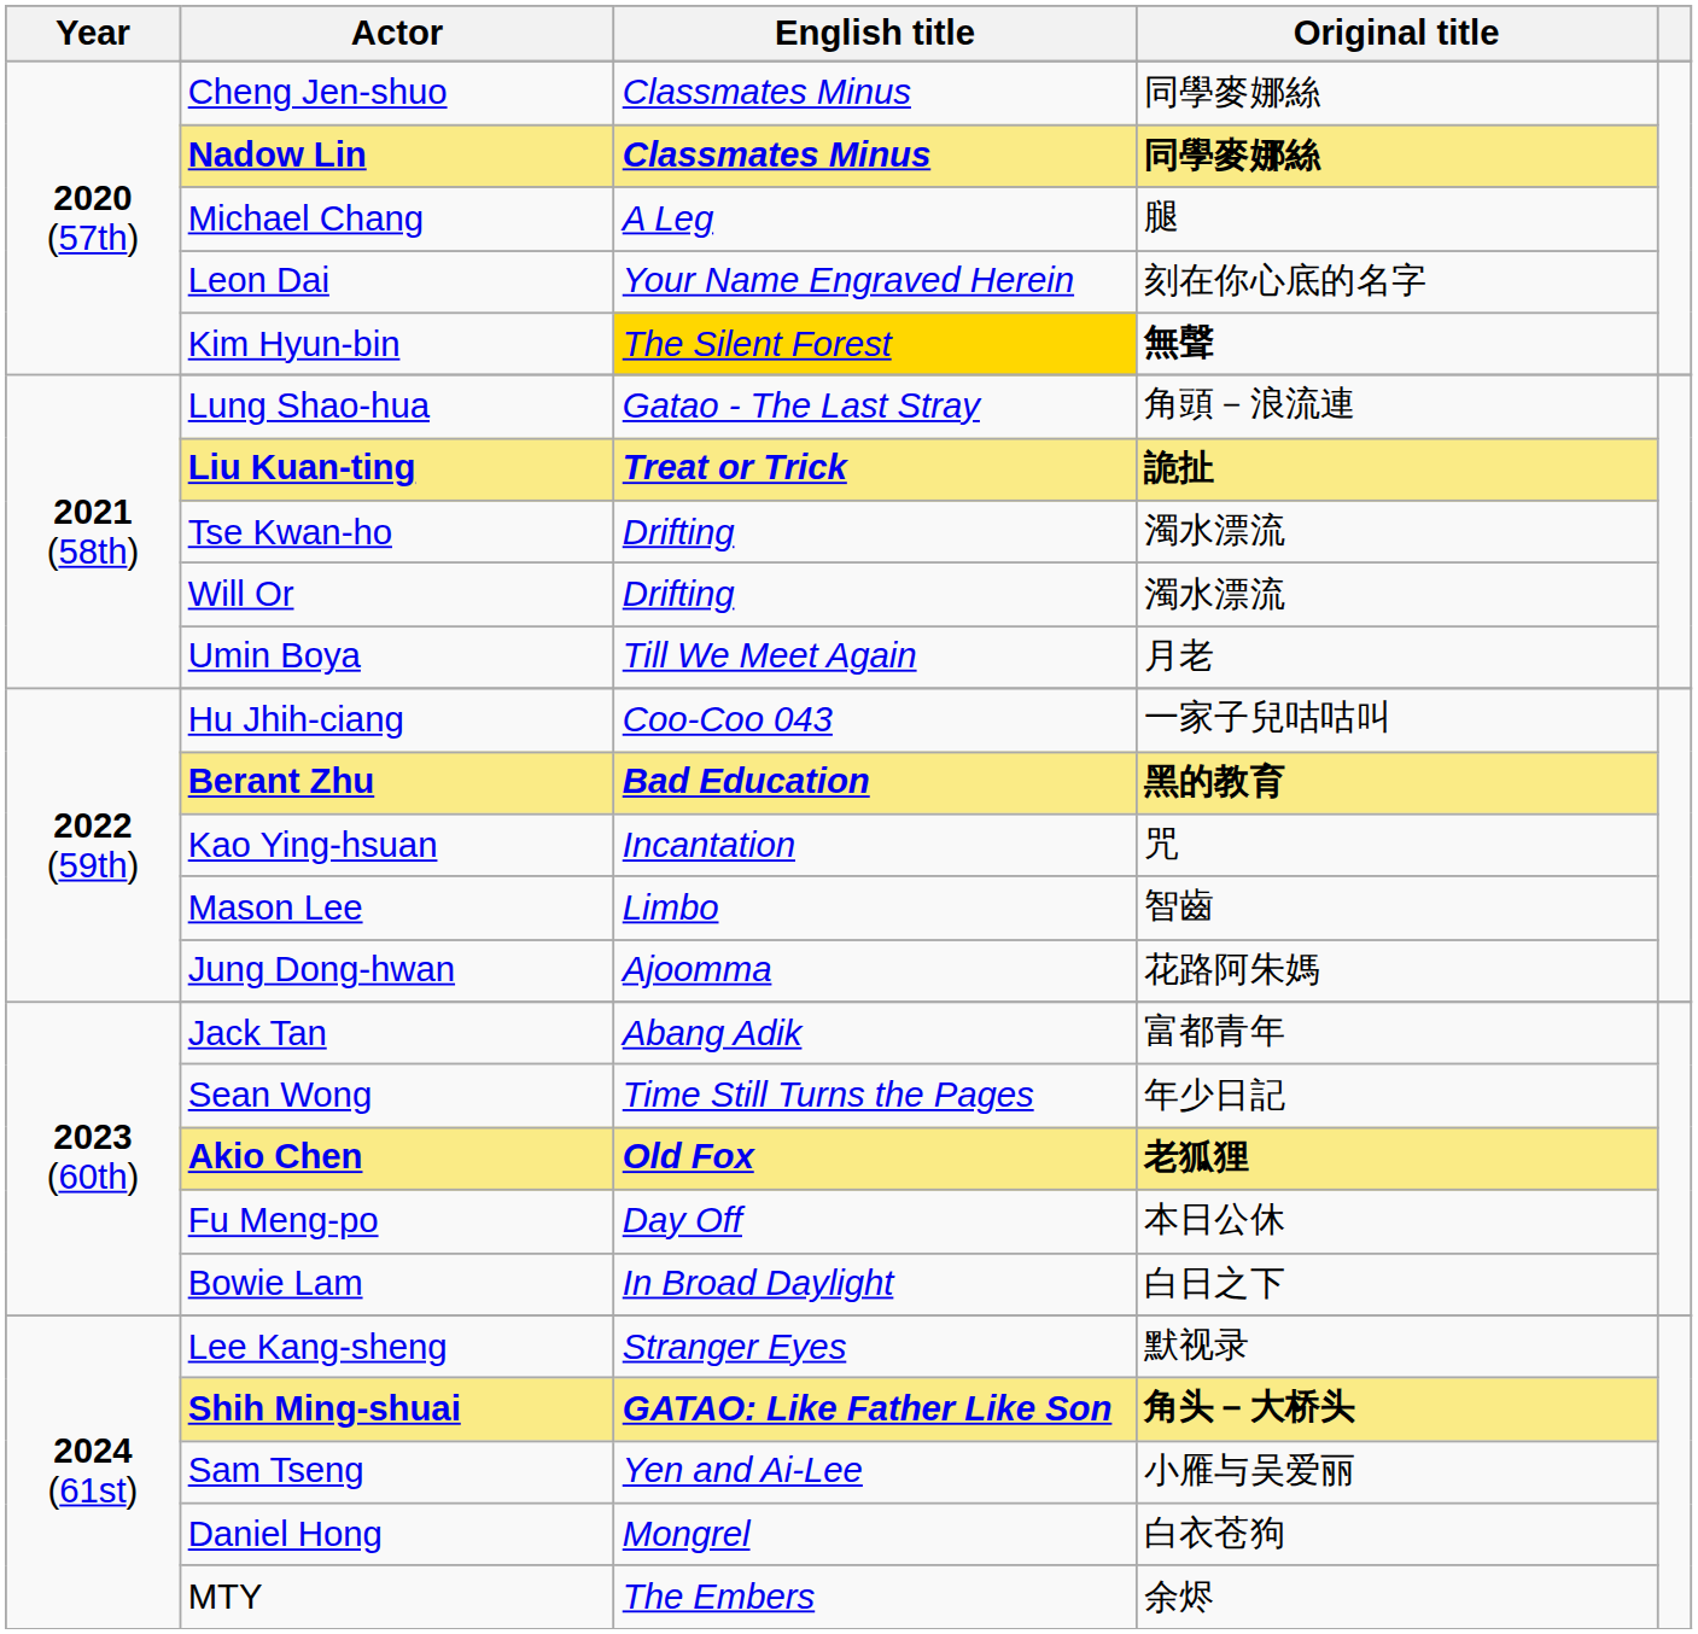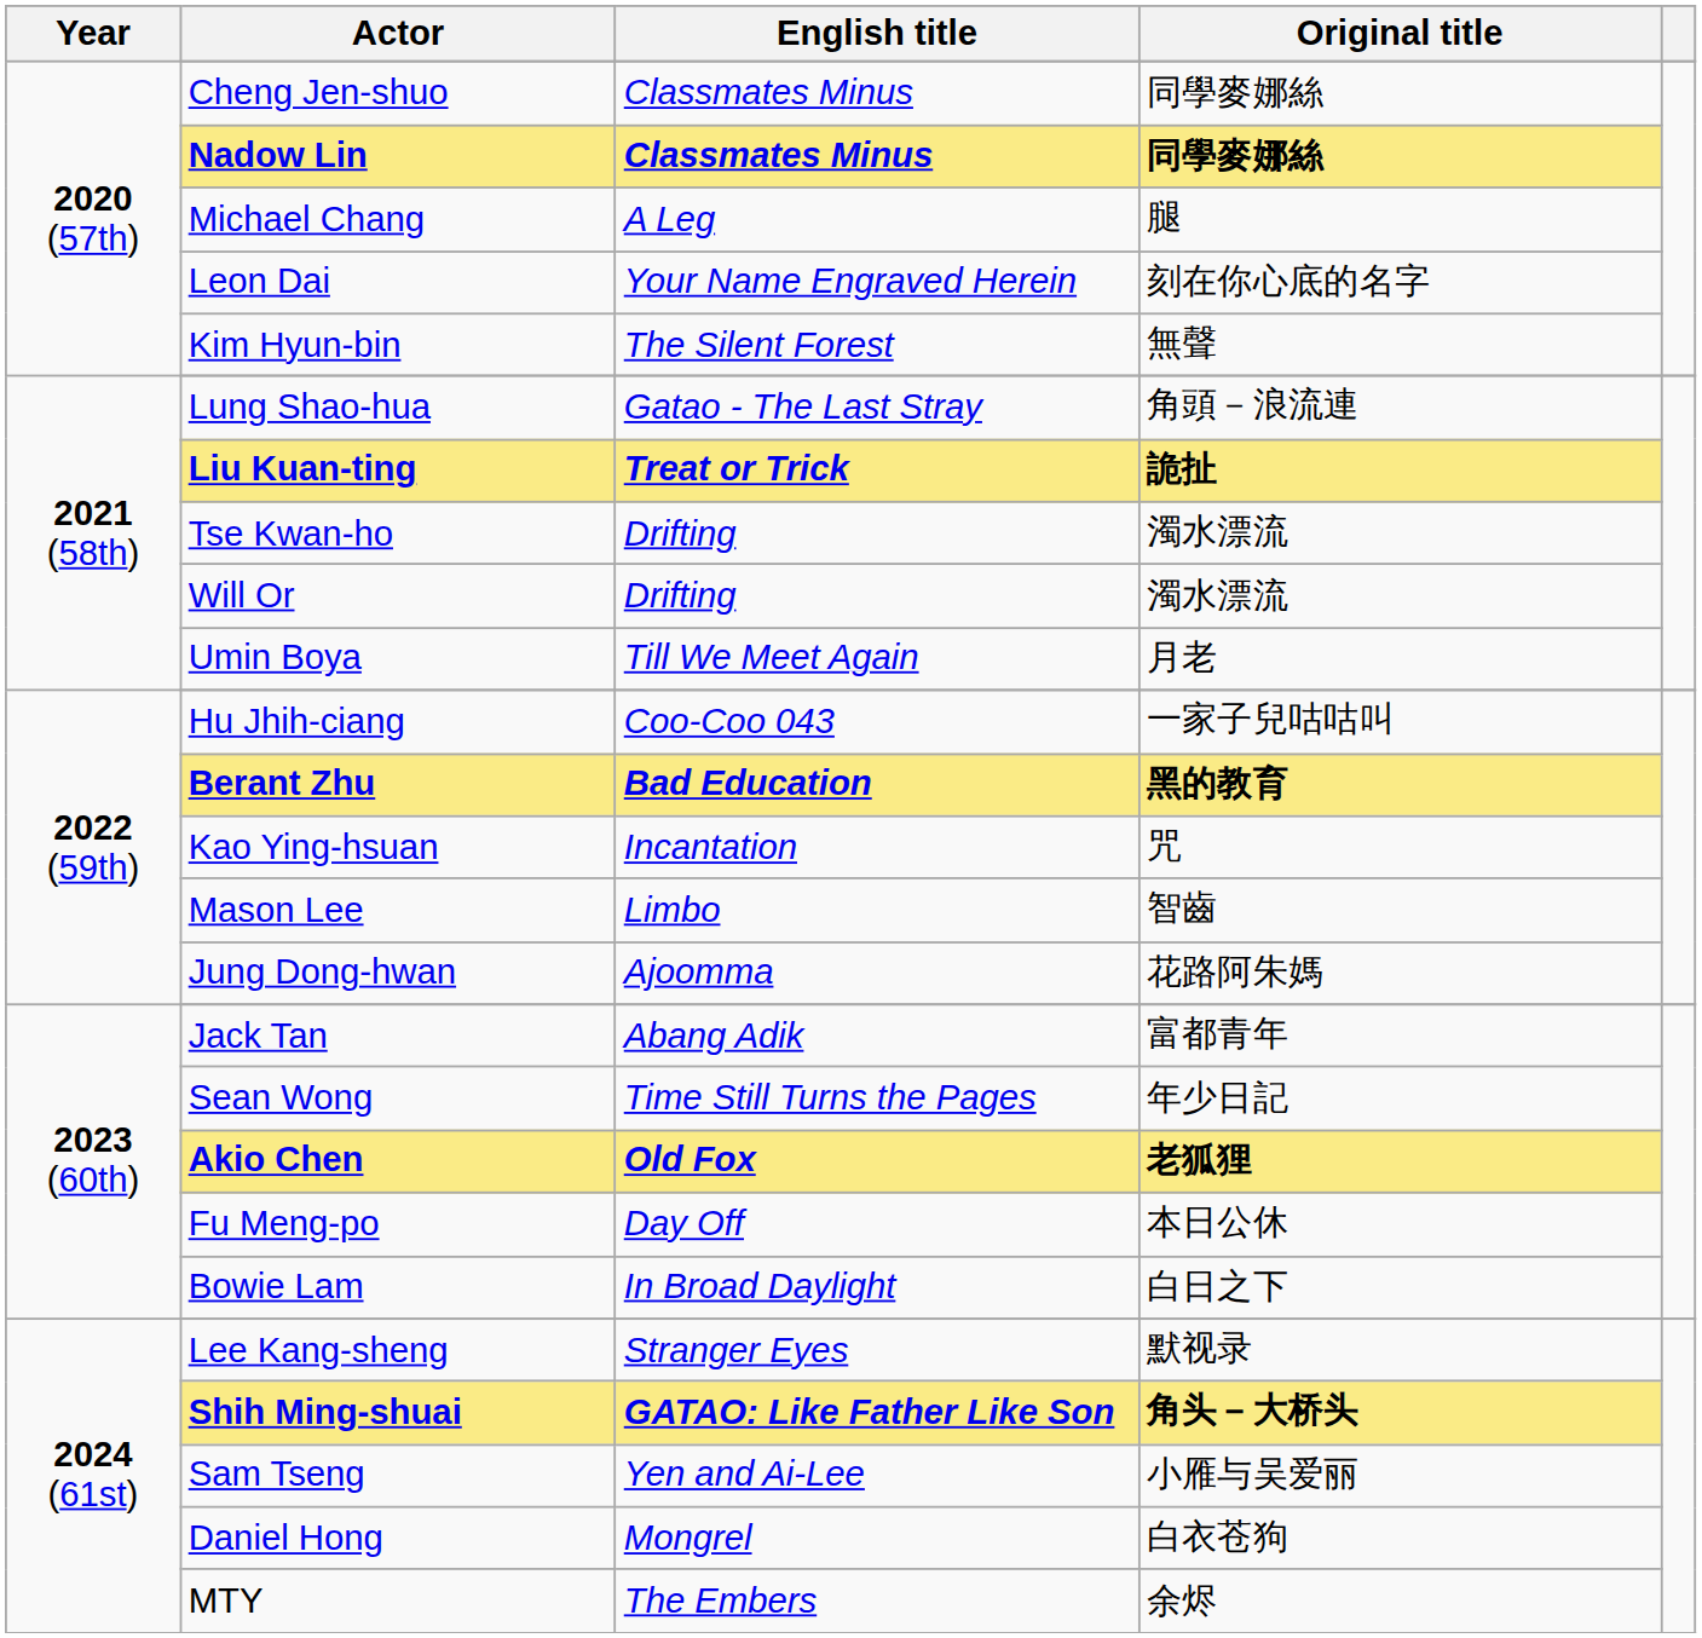Kim Hyun-bin | English title: gold background -> no background
Kim Hyun-bin | Original title: bold -> normal
